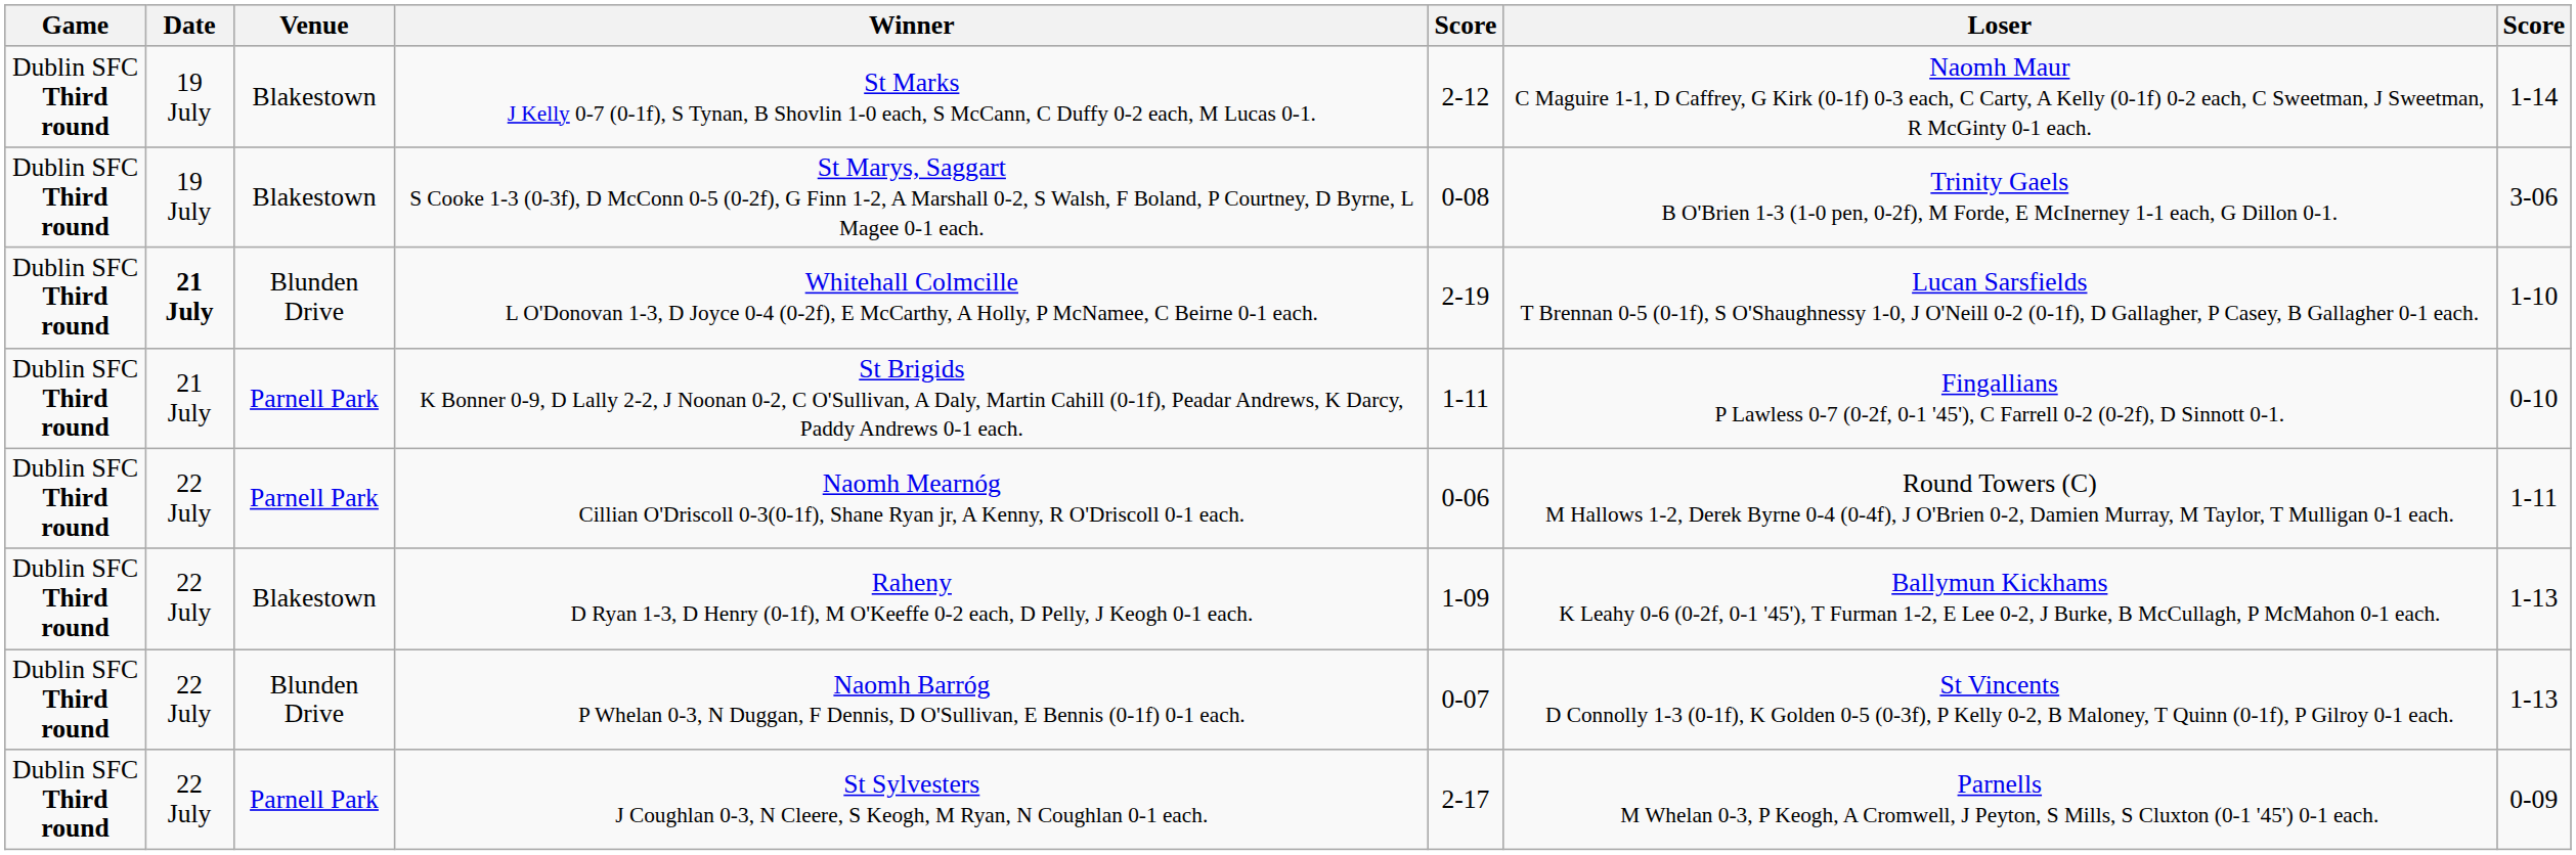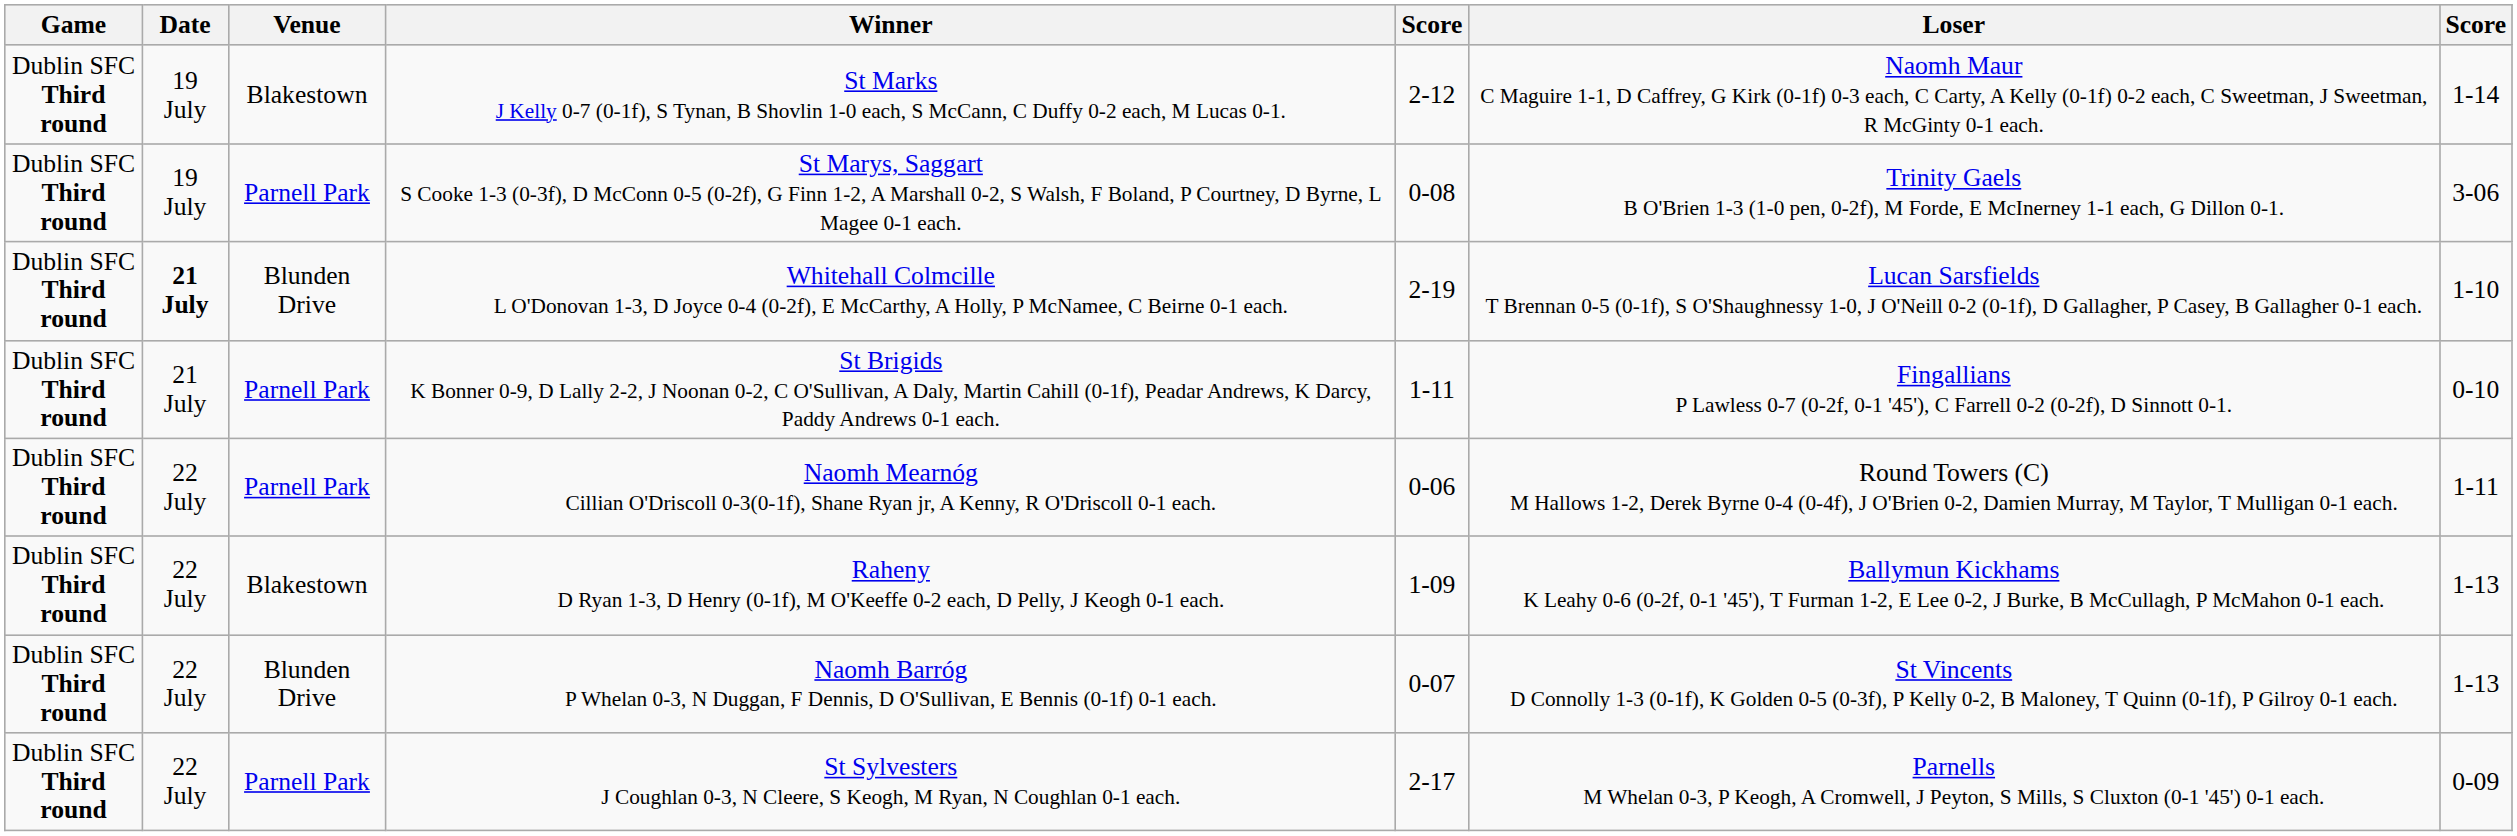row 3 | Venue: Blakestown -> Parnell Park
